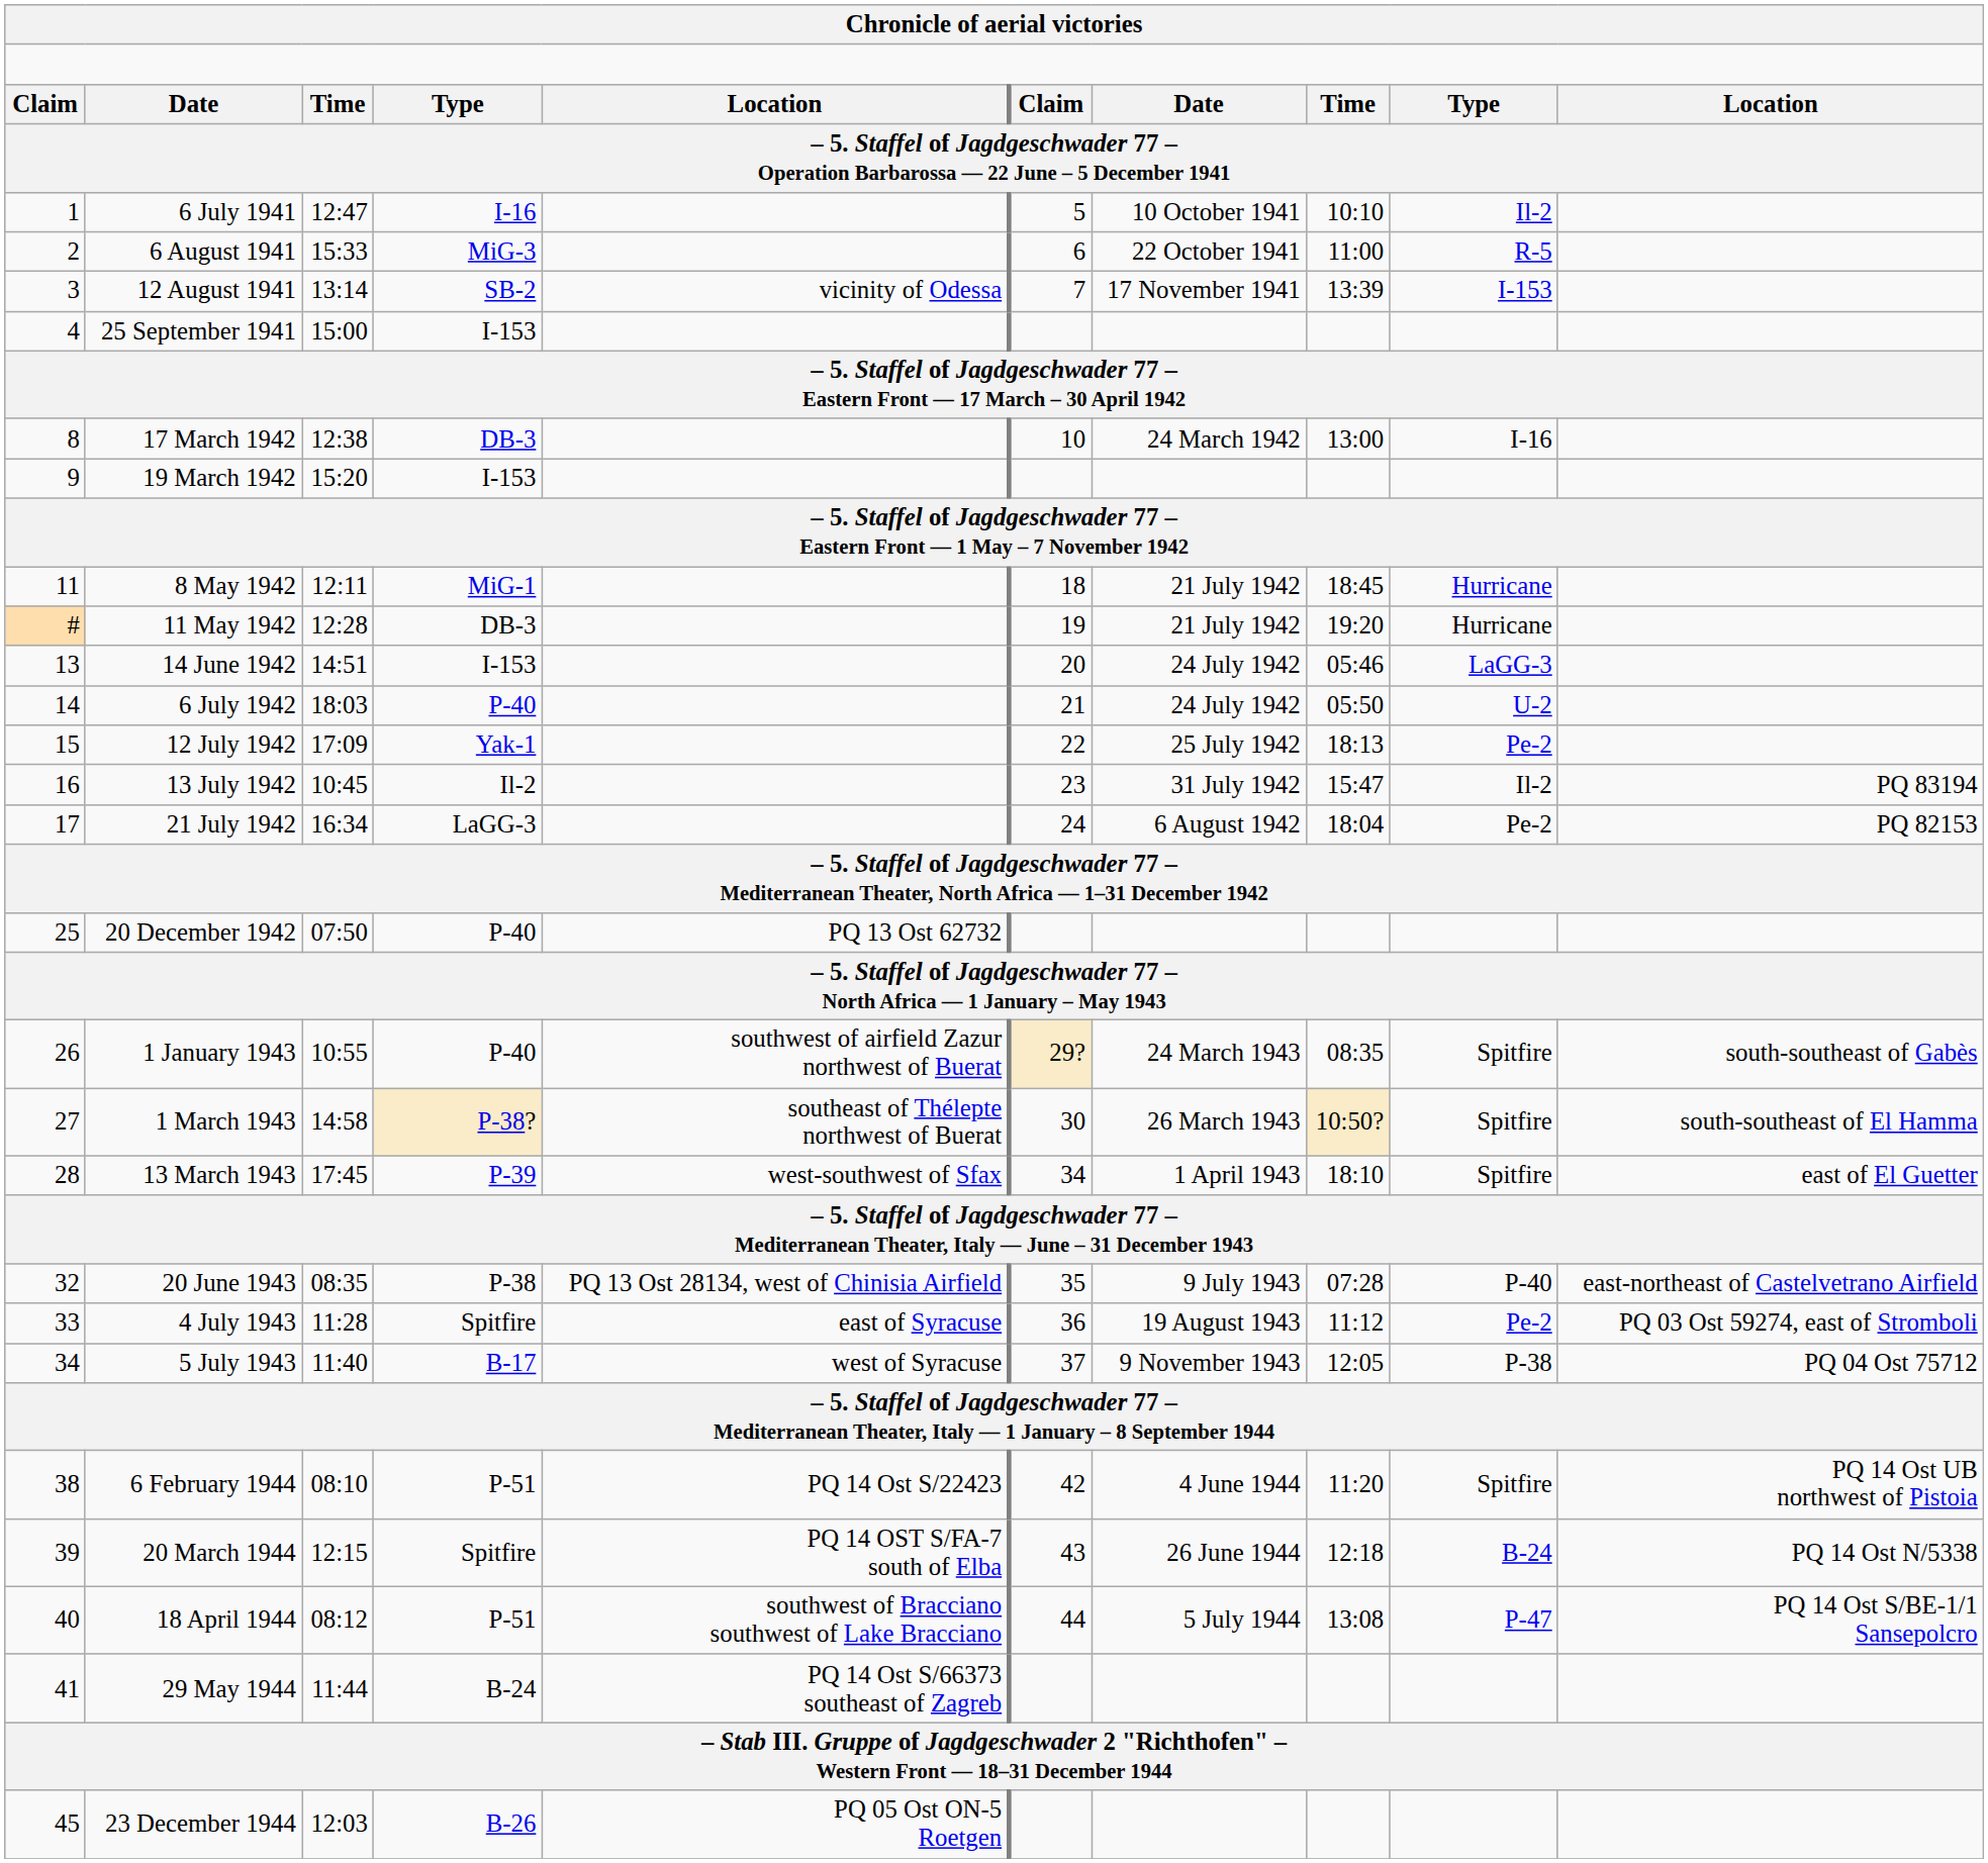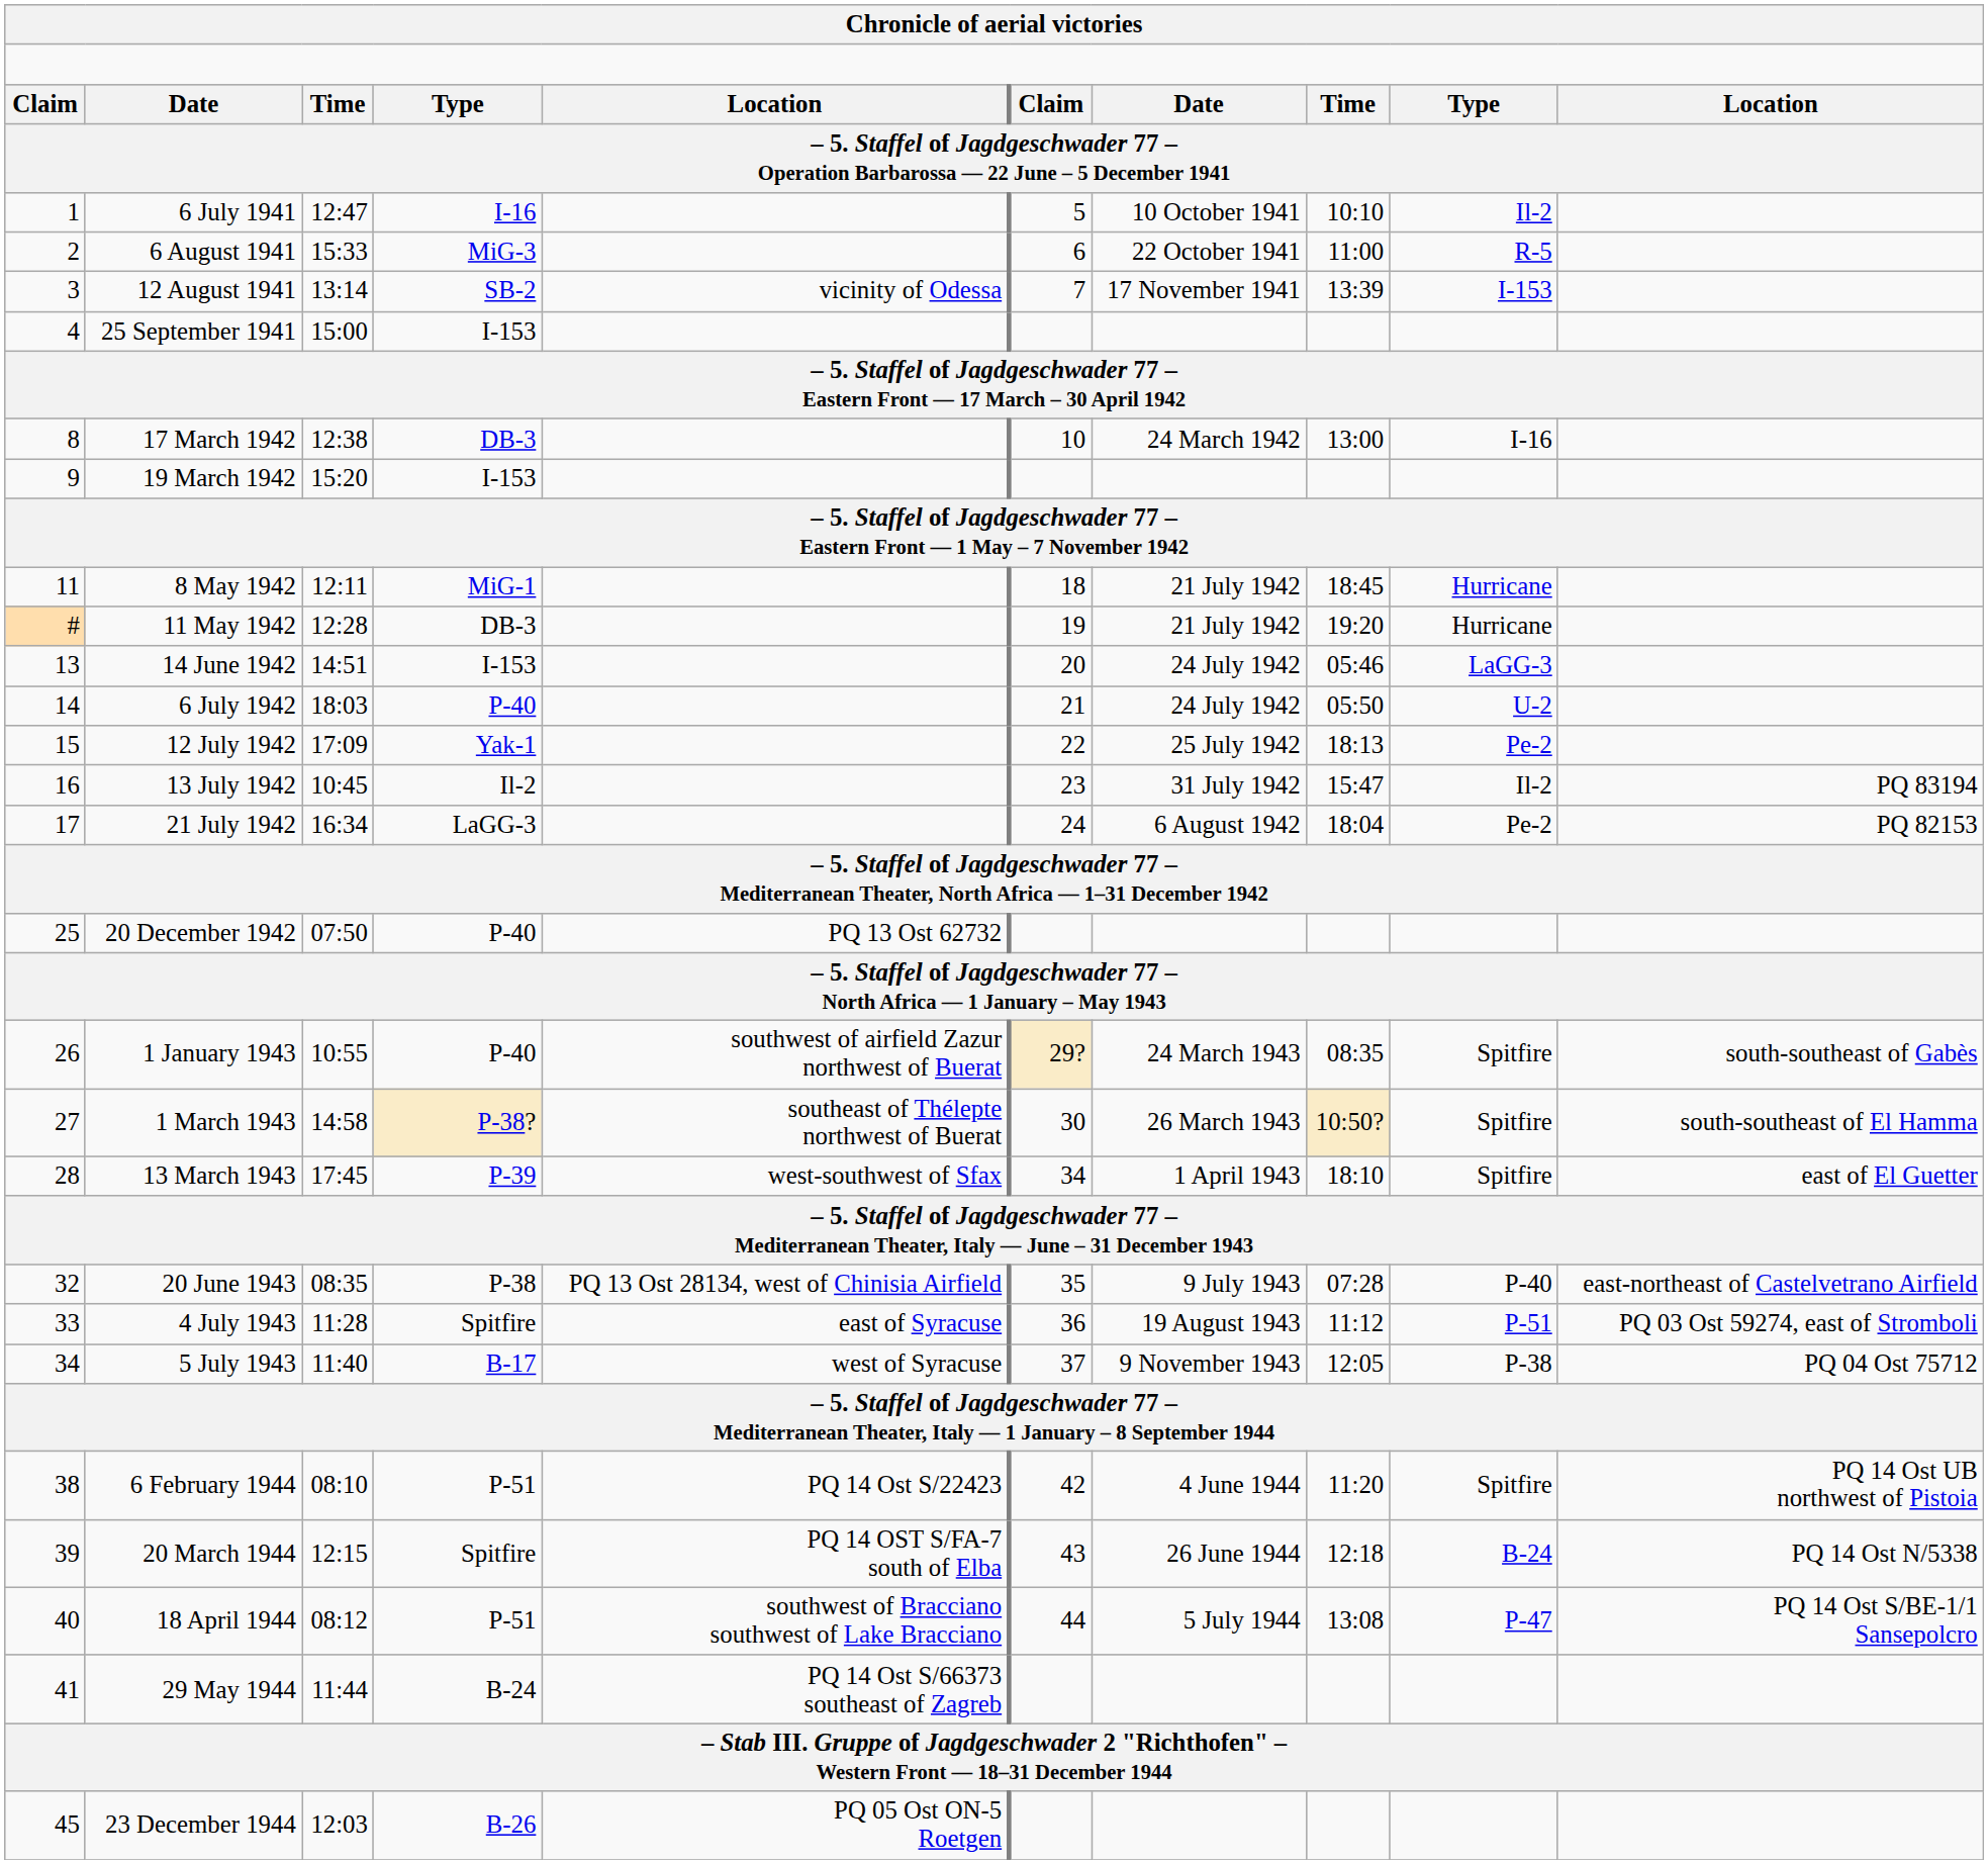4 July 1943 | column 9: Pe-2 -> P-51
